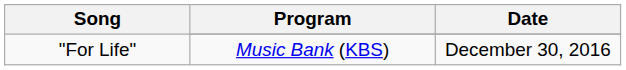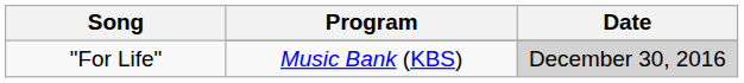Music Bank (KBS) | Date: no background -> lightgrey background
